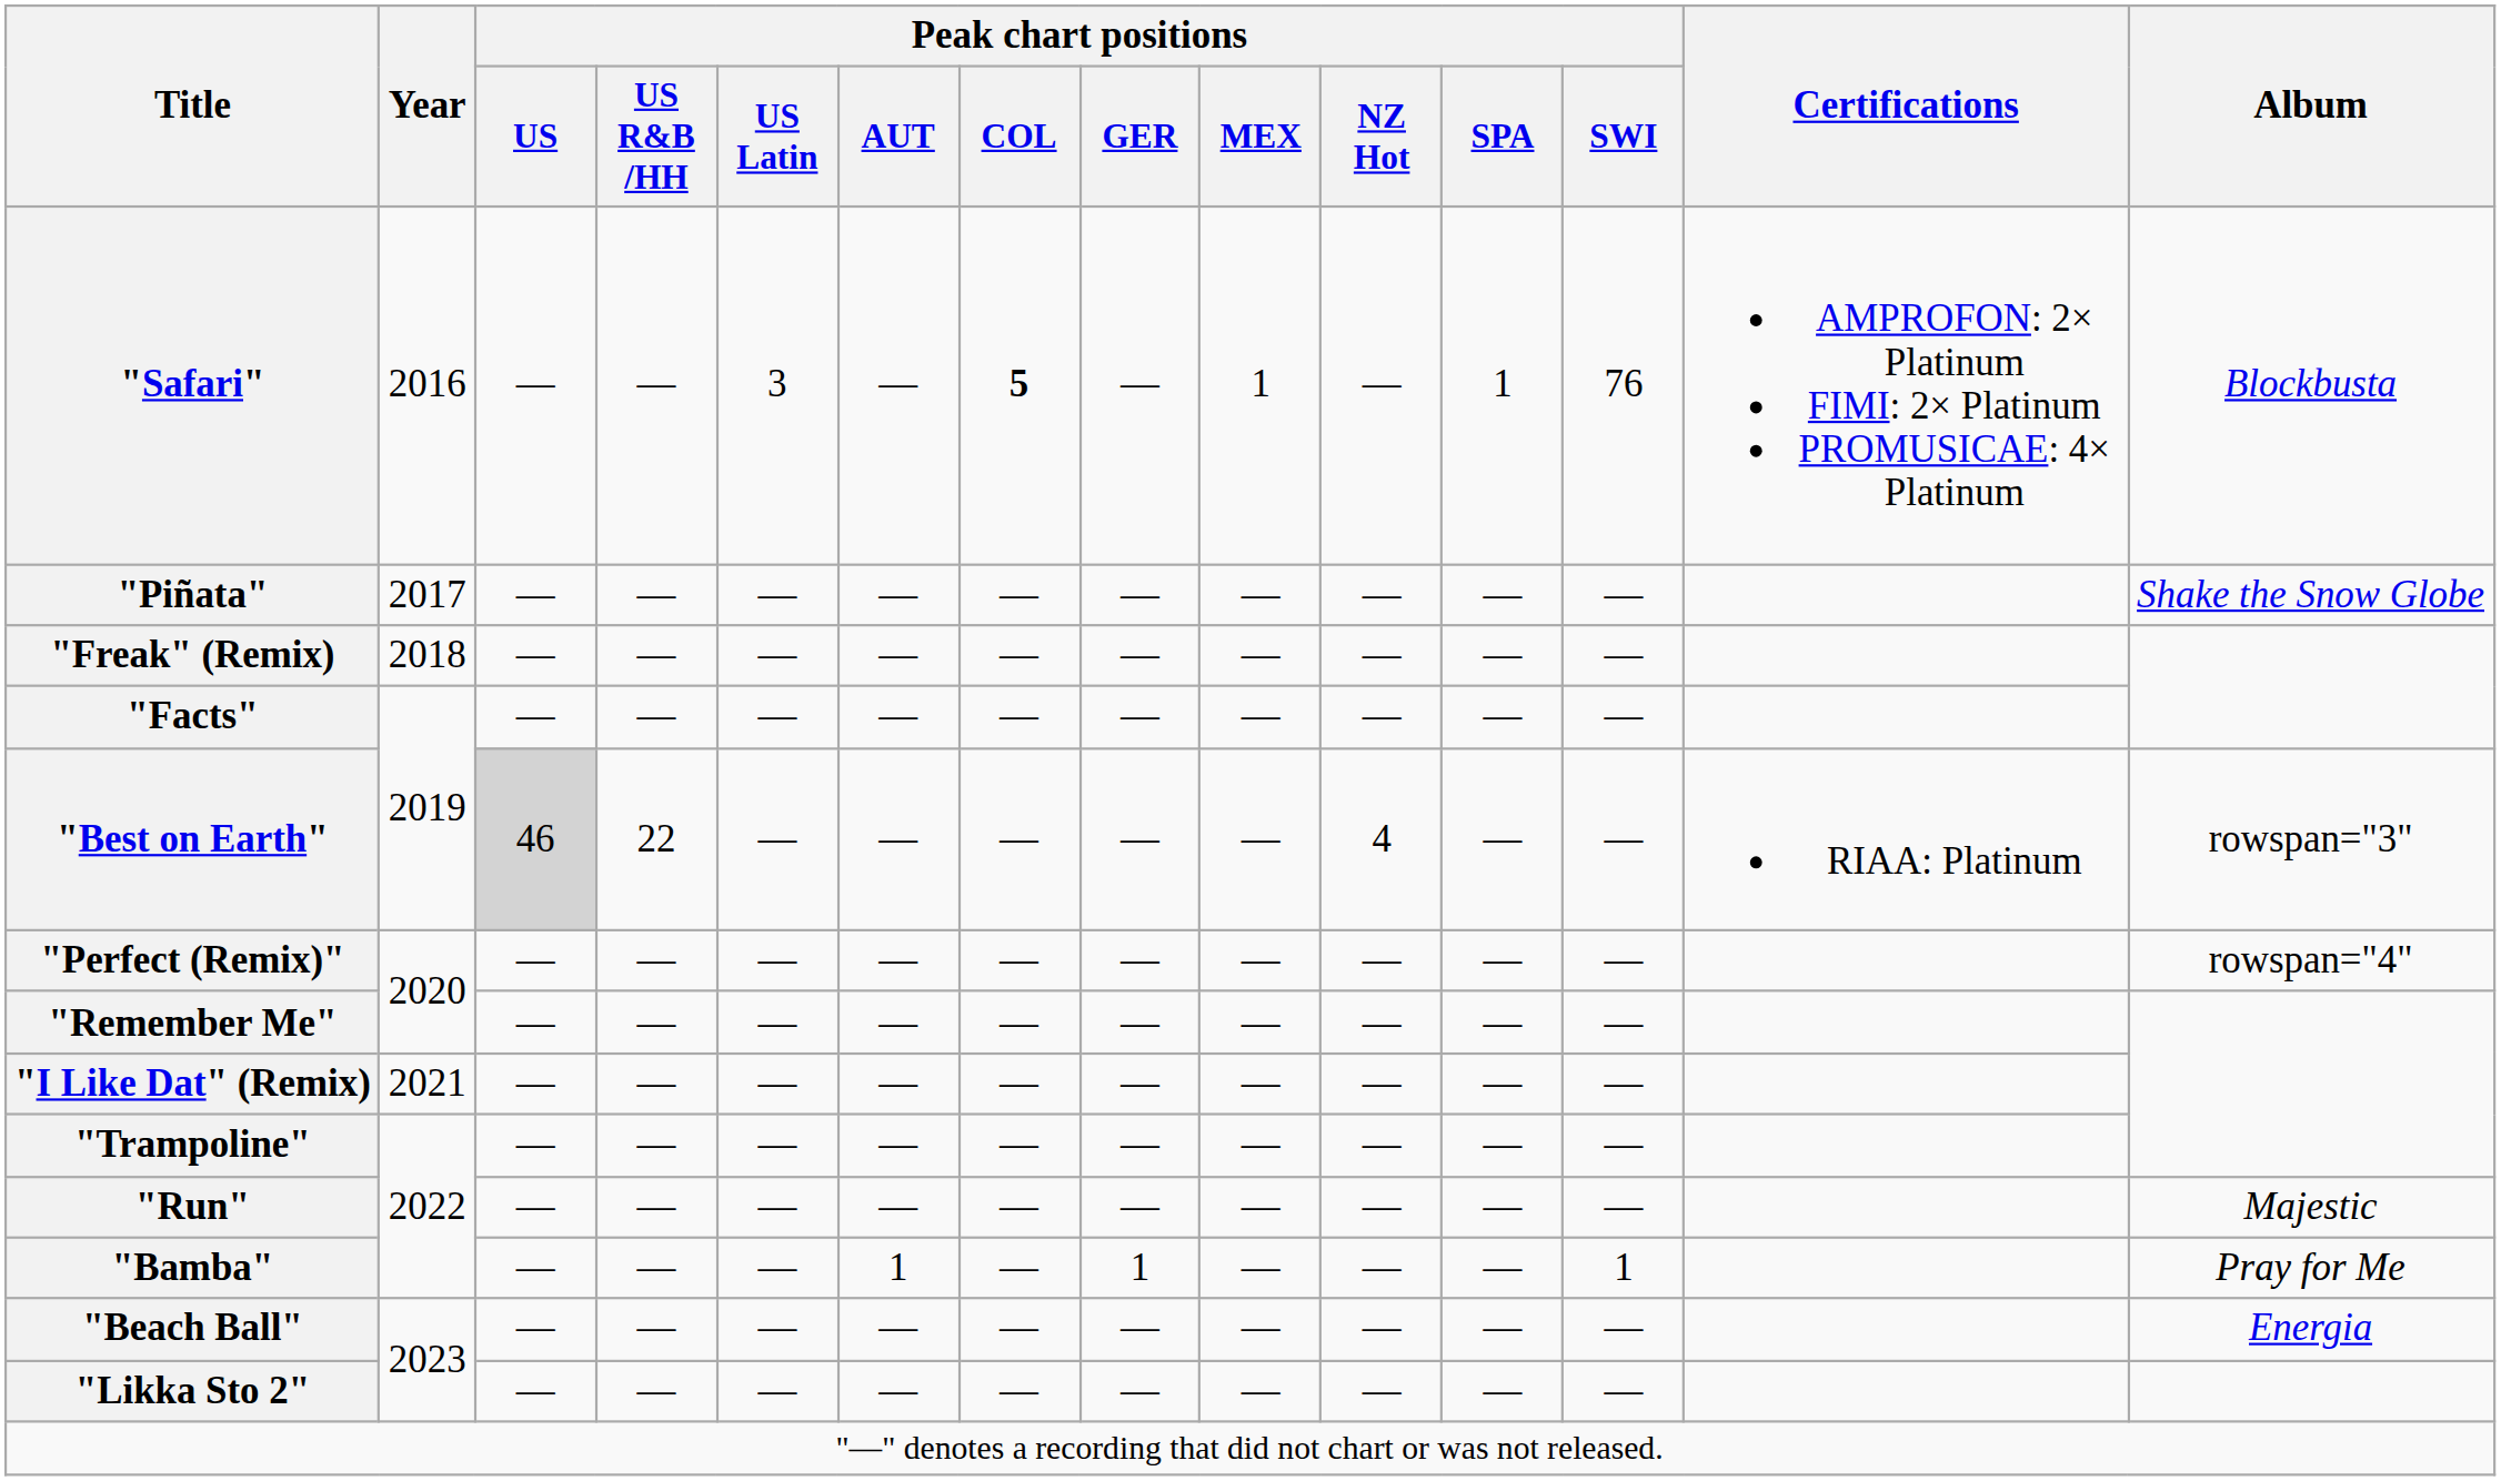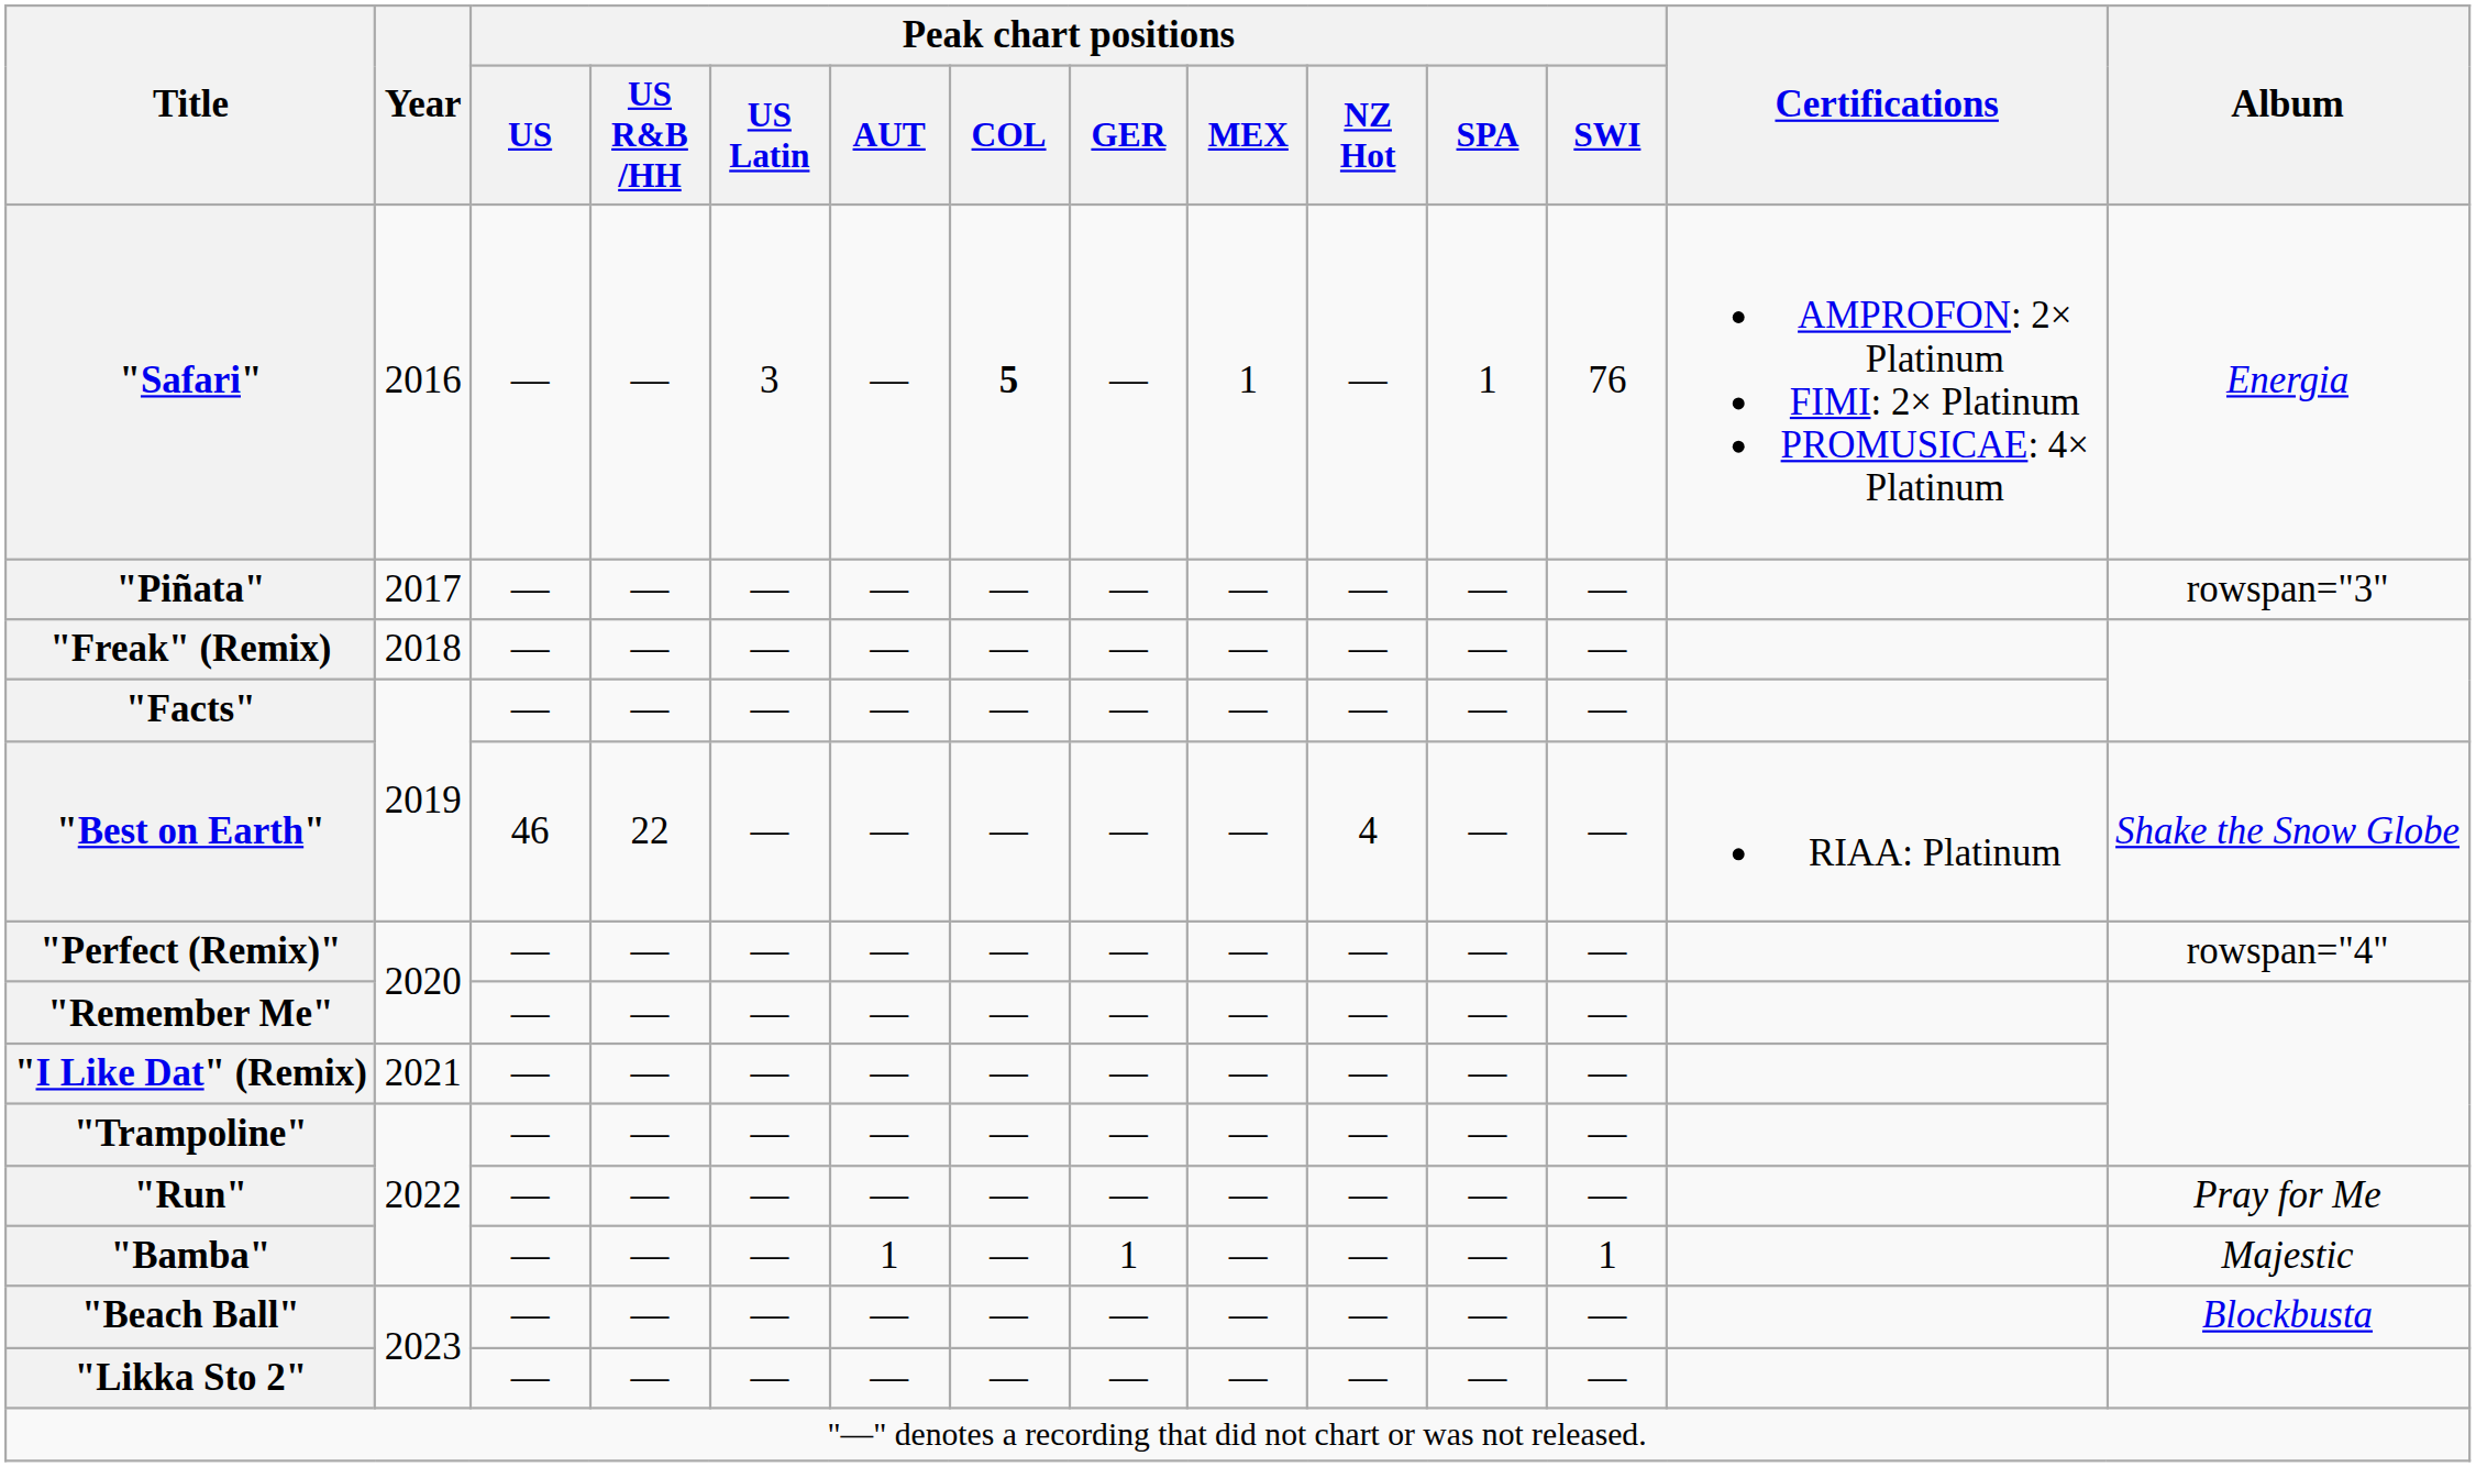"Safari" | Album: Blockbusta -> Energia
"Piñata" | Album: Shake the Snow Globe -> rowspan="3"
"Best on Earth" | Peak chart positions / US: lightgrey background -> no background
"Best on Earth" | Album: rowspan="3" -> Shake the Snow Globe
"Run" | Album: Majestic -> Pray for Me
"Bamba" | Album: Pray for Me -> Majestic
"Beach Ball" | Album: Energia -> Blockbusta
